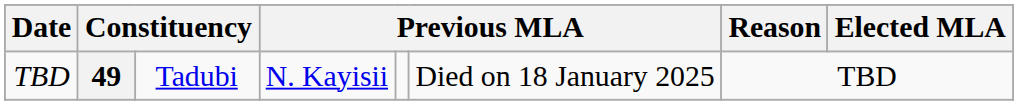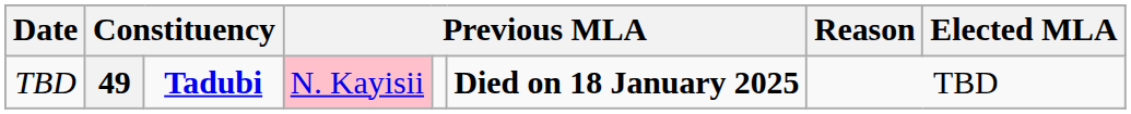49 | column 3: normal -> bold
49 | column 4: no background -> pink background
49 | column 6: normal -> bold
